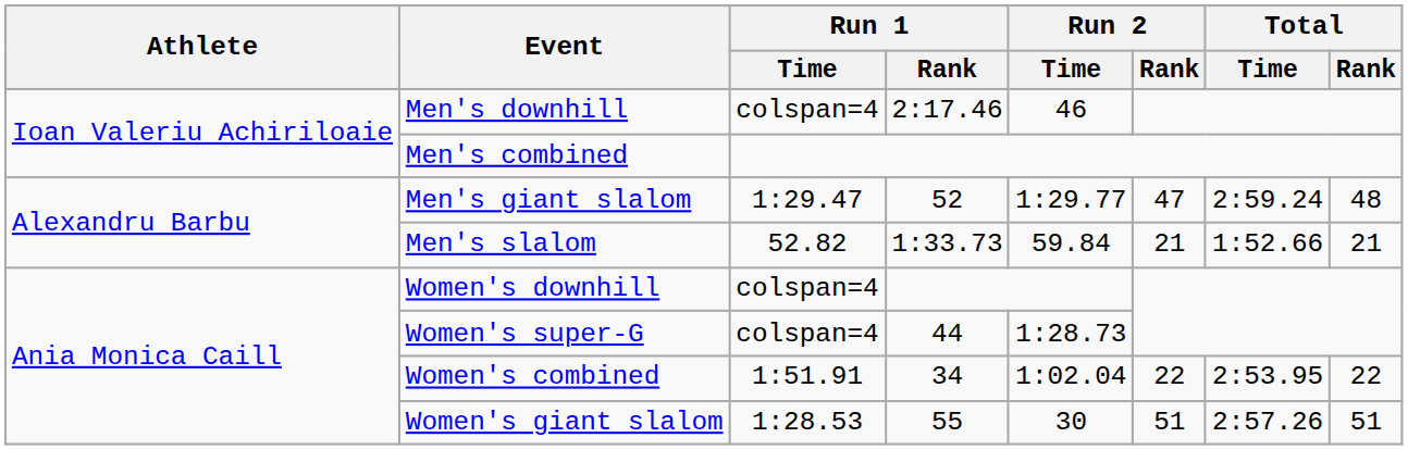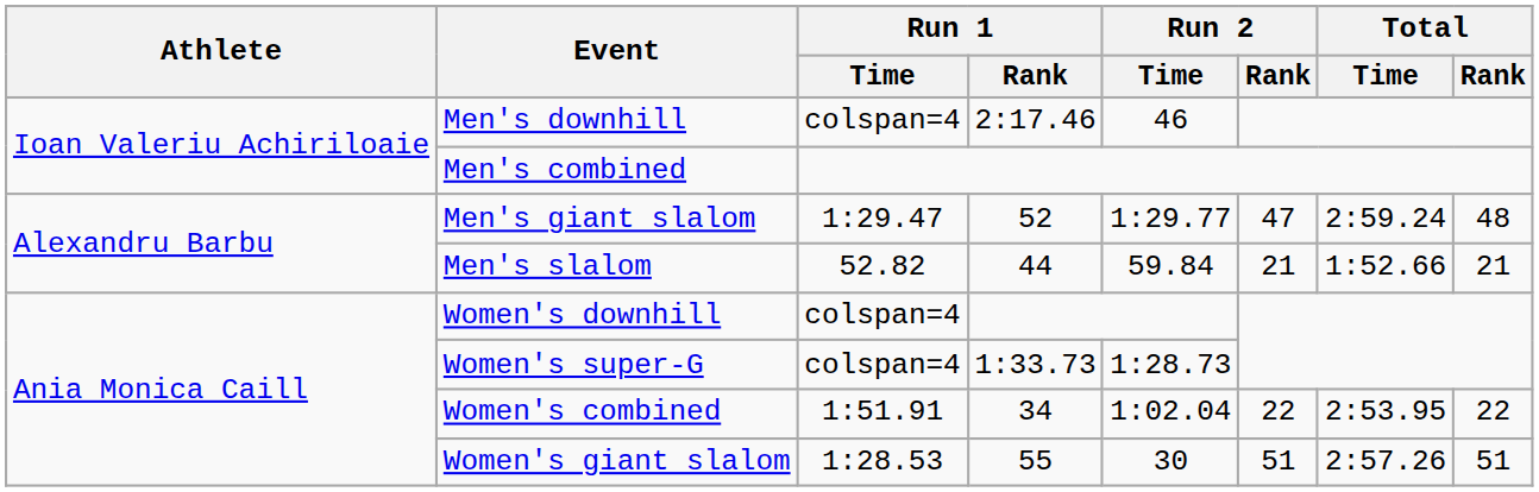Men's slalom | Run 1 / Rank: 1:33.73 -> 44
Women's super-G | Run 1 / Rank: 44 -> 1:33.73
